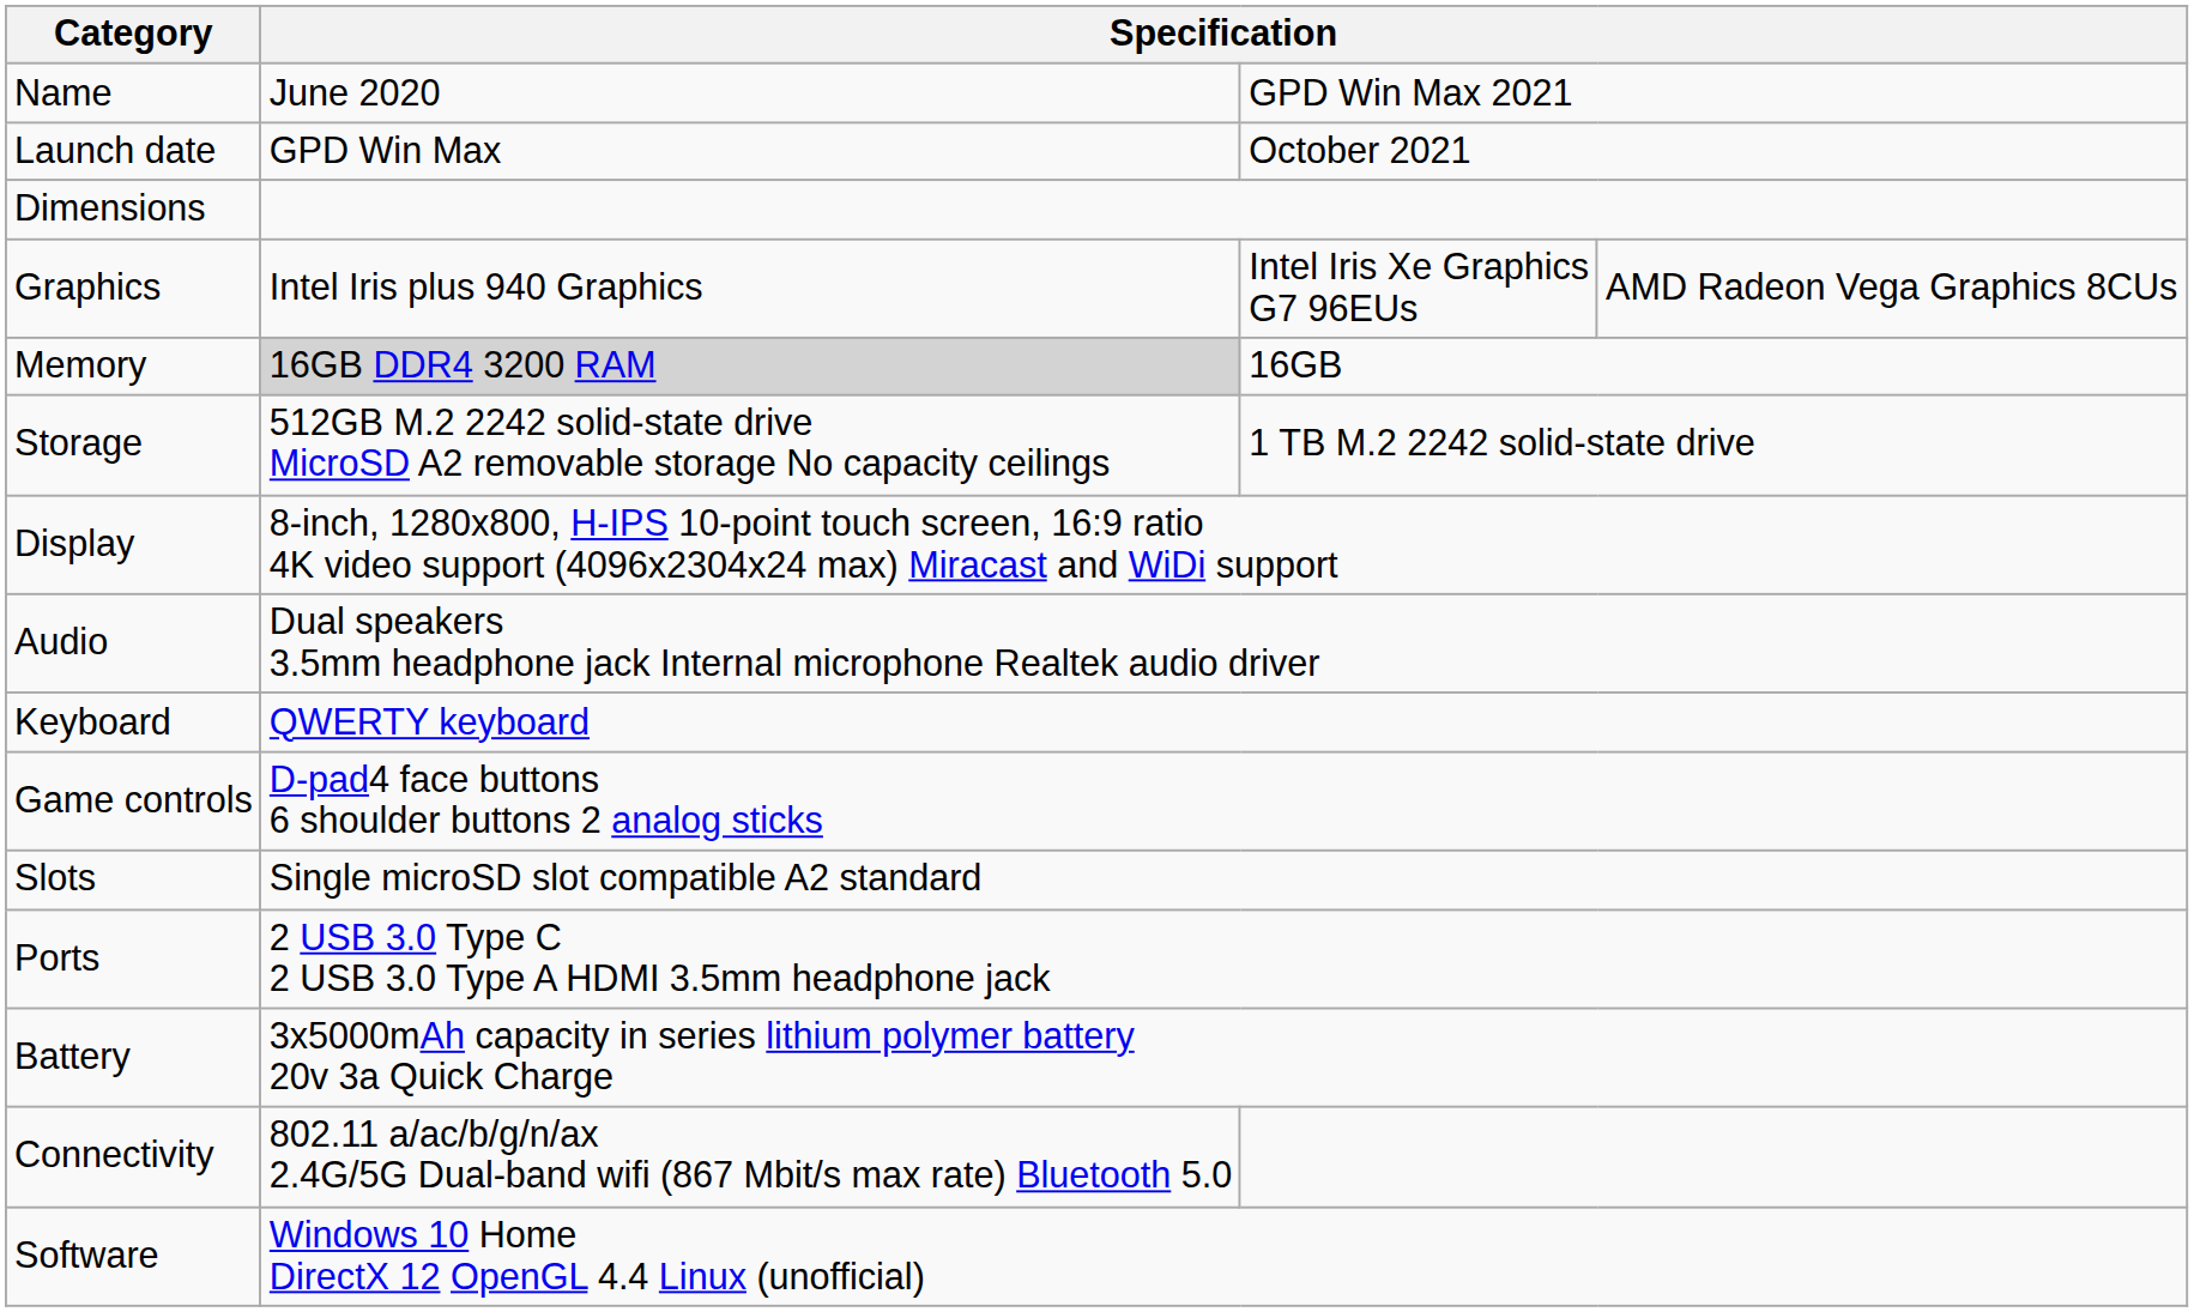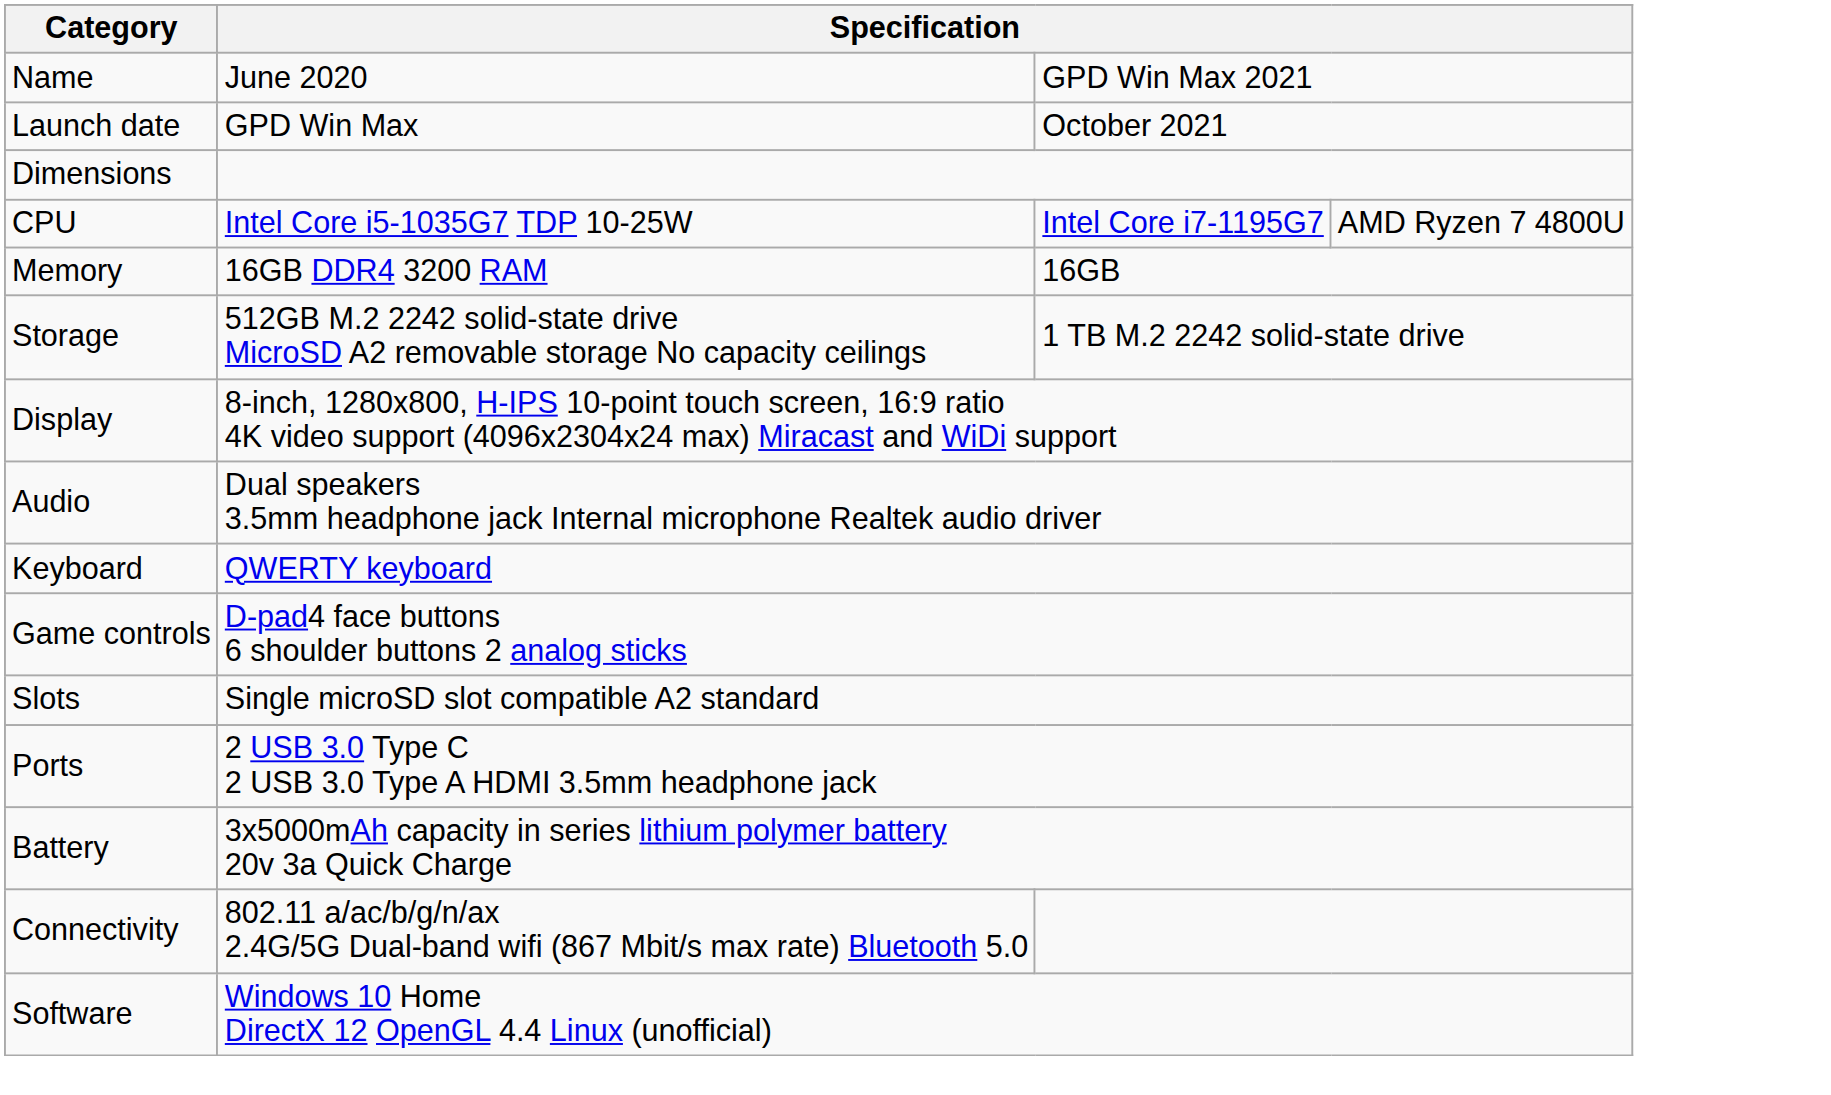+ row: CPU | Intel Core i5-1035G7 TDP 10-25W | Intel Core i7-1195G7 | AMD Ryzen 7 4800U
- row: Graphics | Intel Iris plus 940 Graphics | Intel Iris Xe Graphics G7 96EUs | AMD Radeon Vega Graphics 8CUs
Memory | column 2: lightgrey background -> no background
